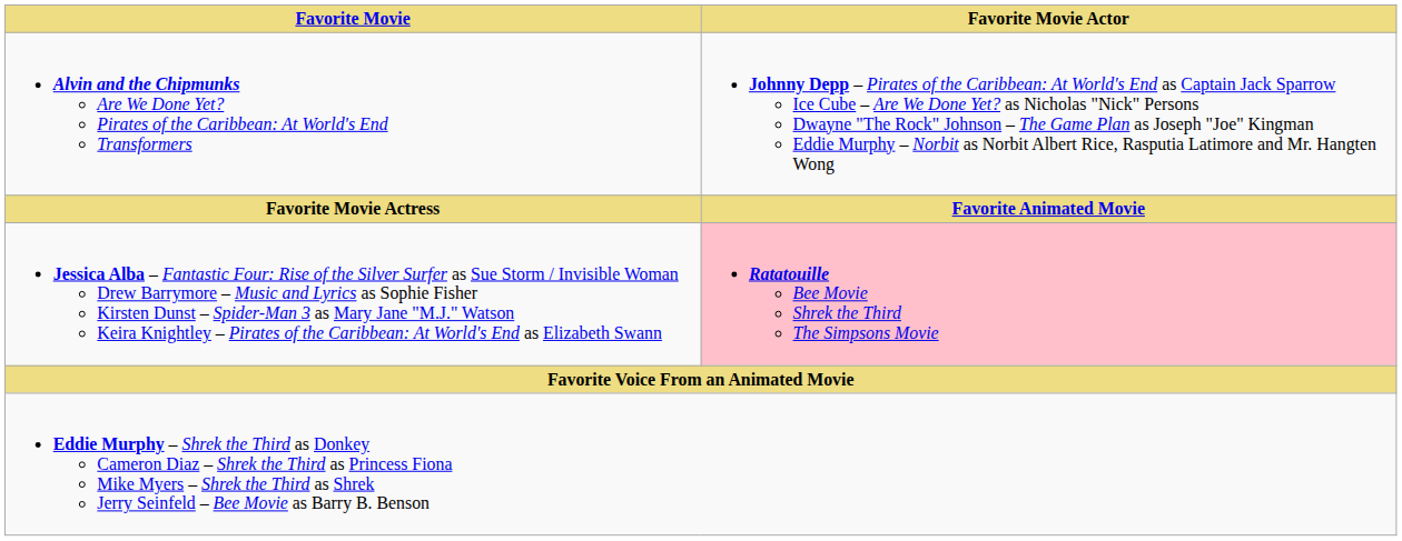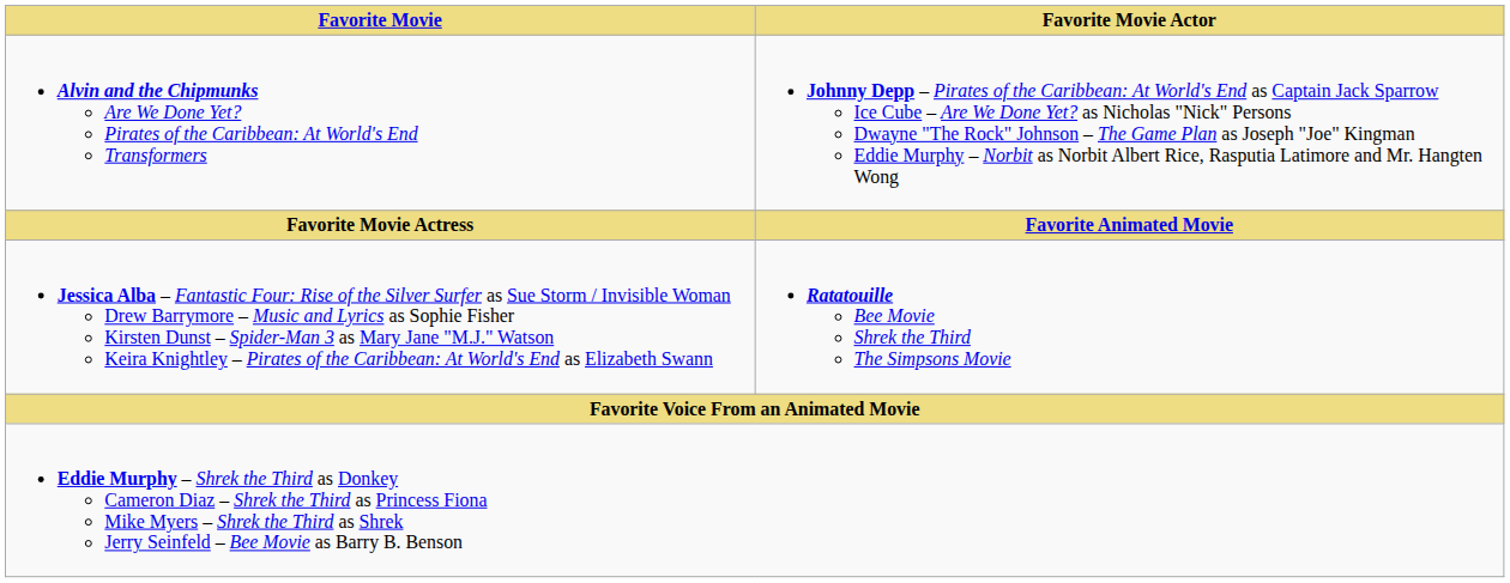row 4 | Favorite Movie Actor: pink background -> no background
